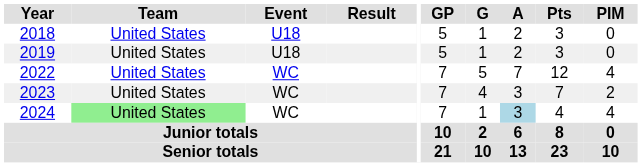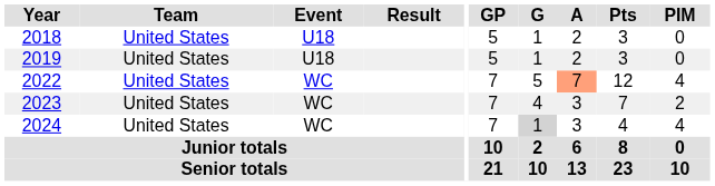2022 | A: no background -> lightsalmon background
2024 | Team: lightgreen background -> no background
2024 | G: no background -> lightgrey background
2024 | A: lightblue background -> no background
